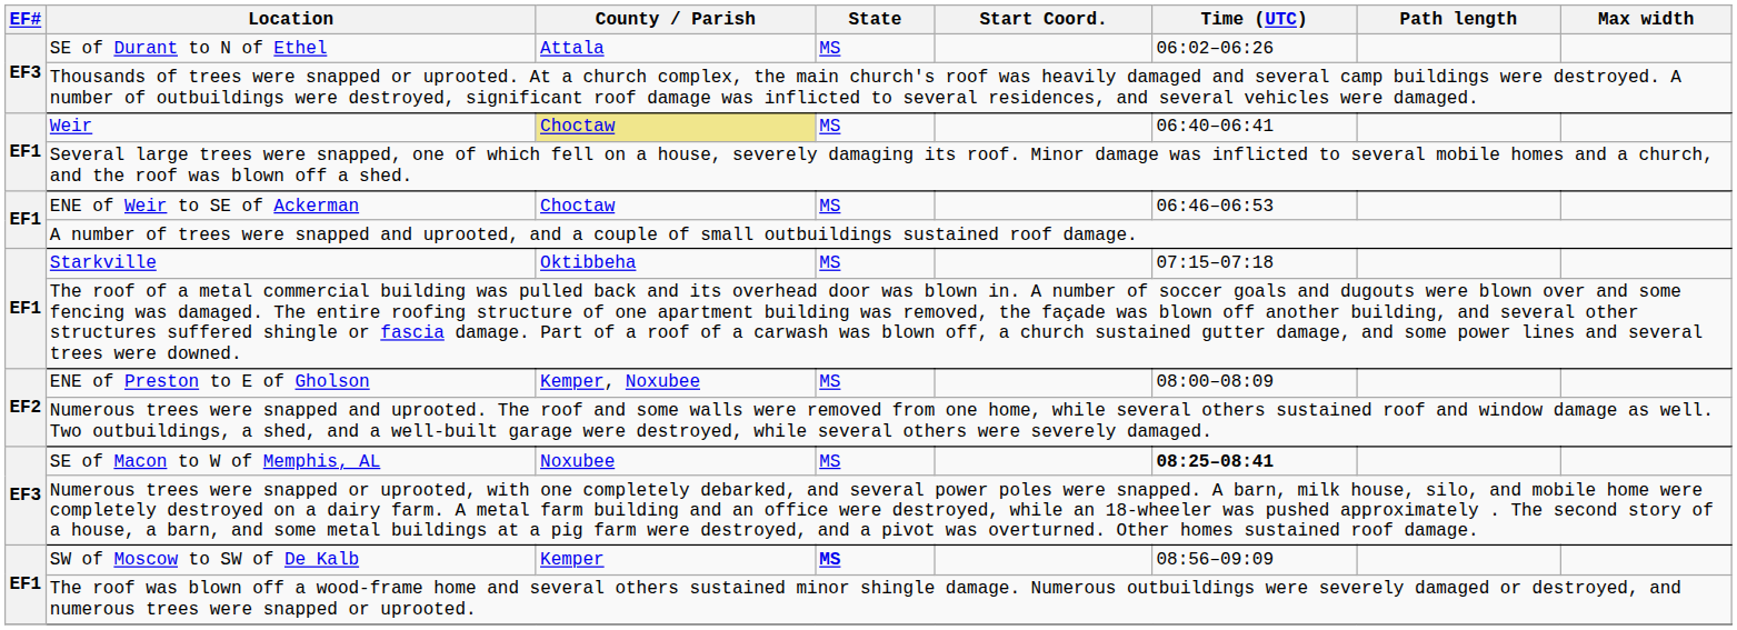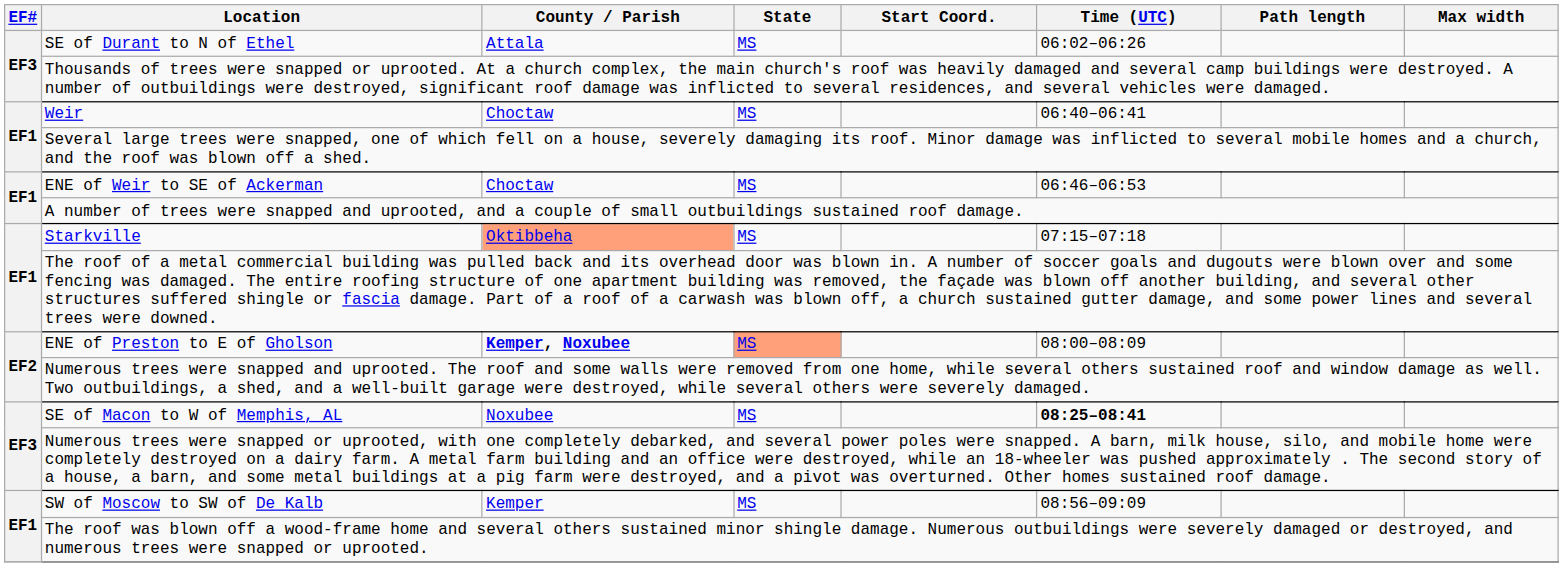Weir | County / Parish: khaki background -> no background
Starkville | County / Parish: no background -> lightsalmon background
ENE of Preston to E of Gholson | County / Parish: normal -> bold
ENE of Preston to E of Gholson | State: no background -> lightsalmon background
SW of Moscow to SW of De Kalb | State: bold -> normal
